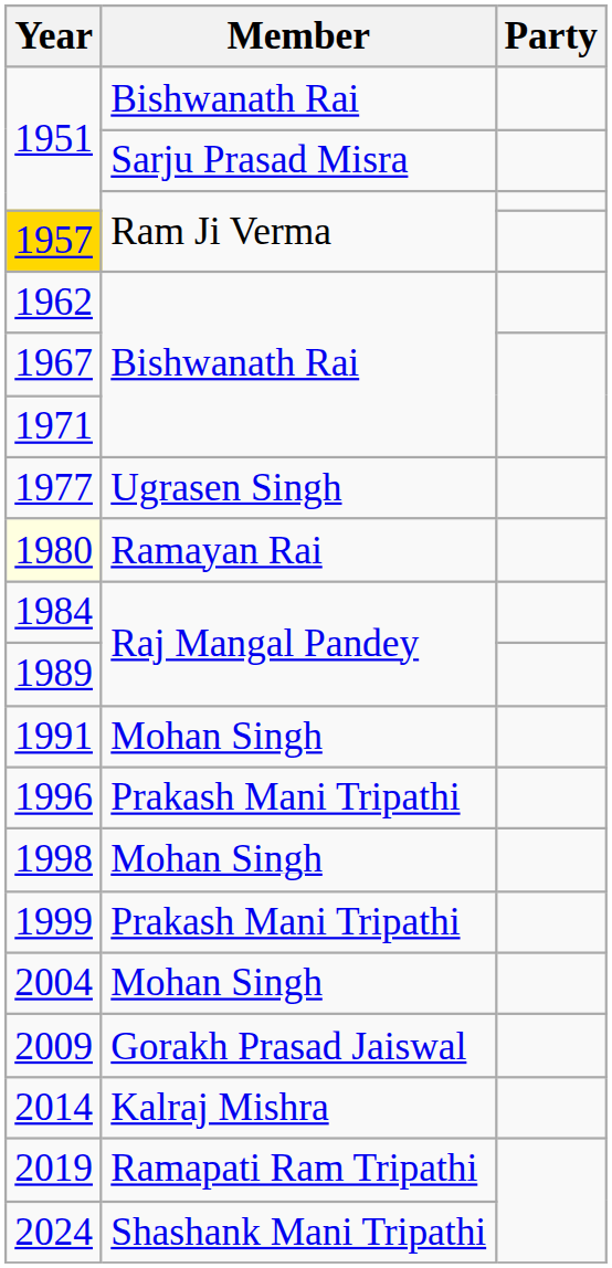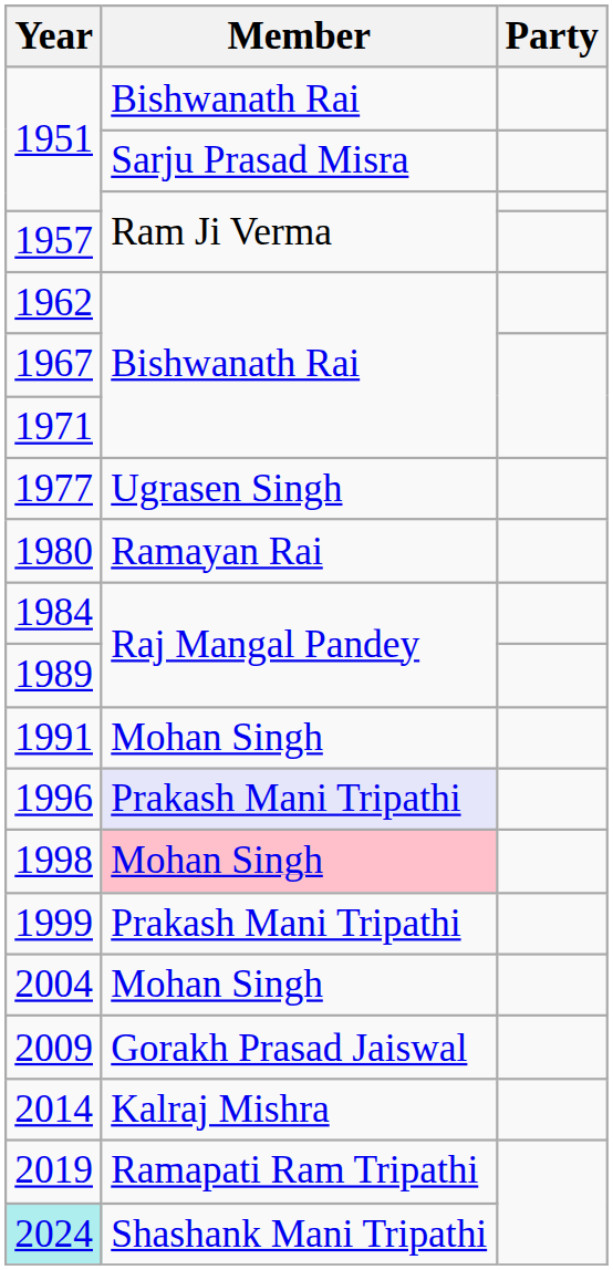1957 | Year: gold background -> no background
1980 | Year: lightyellow background -> no background
1996 | Member: no background -> lavender background
1998 | Member: no background -> pink background
2024 | Year: no background -> paleturquoise background
